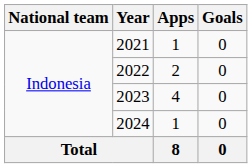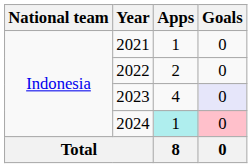2023 | Goals: no background -> lavender background
2024 | Apps: no background -> paleturquoise background
2024 | Goals: no background -> pink background
